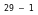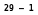row 1 | column 1: normal -> bold
